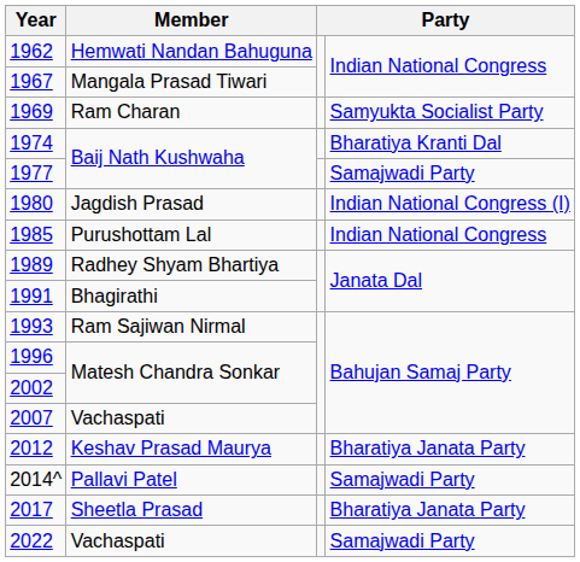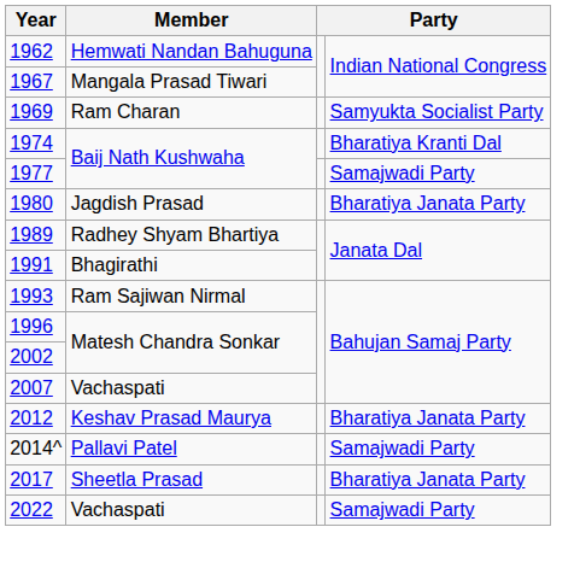1980 | column 4: Indian National Congress (I) -> Bharatiya Janata Party
- row: 1985 | Purushottam Lal | Indian National Congress
